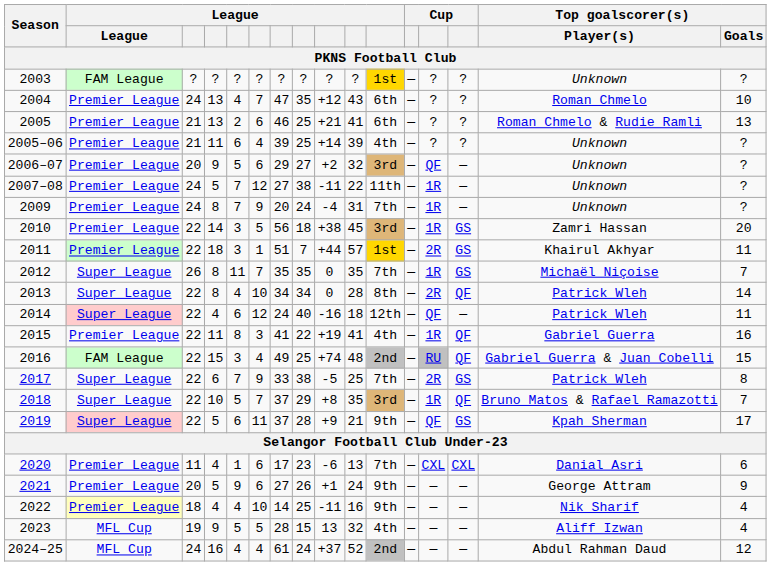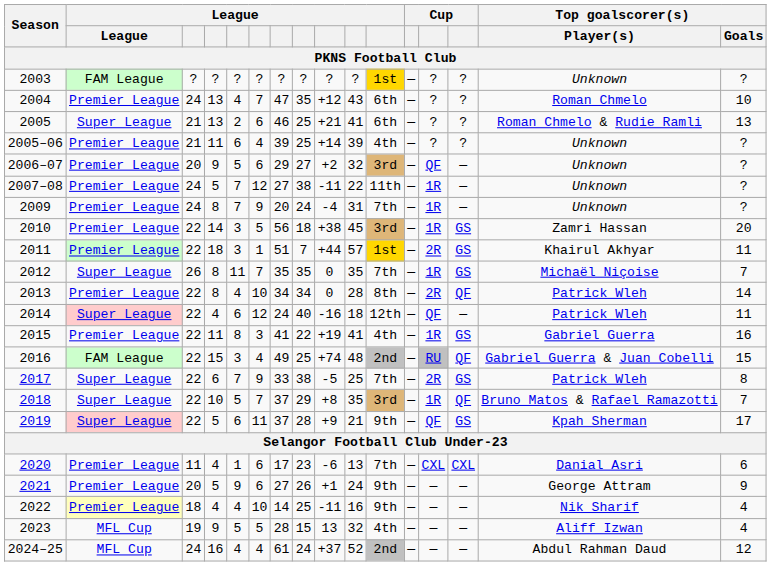2005 | column 2: Premier League -> Super League
2013 | column 2: Super League -> Premier League
2015 | column 14: QF -> GS
